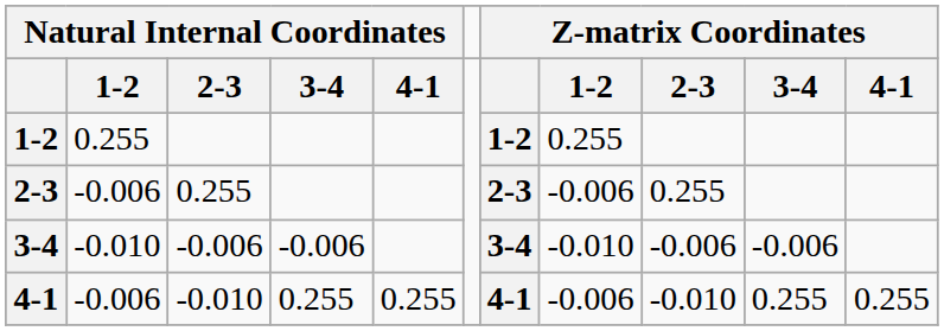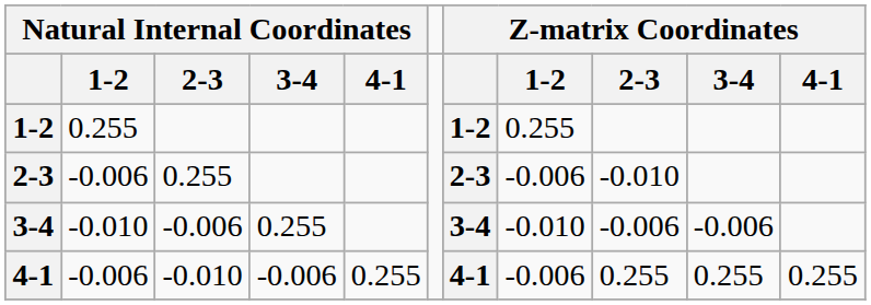row 4 | column 9: 0.255 -> -0.010
row 5 | column 4: -0.006 -> 0.255
row 6 | column 4: 0.255 -> -0.006
row 6 | column 9: -0.010 -> 0.255
